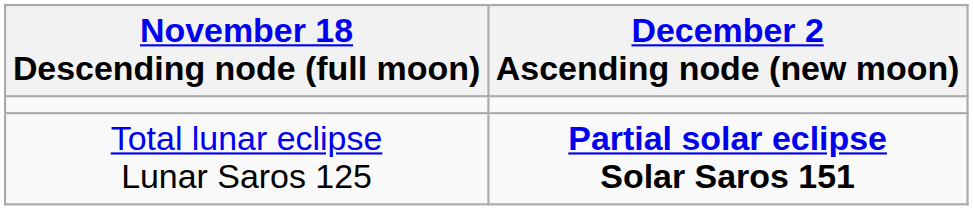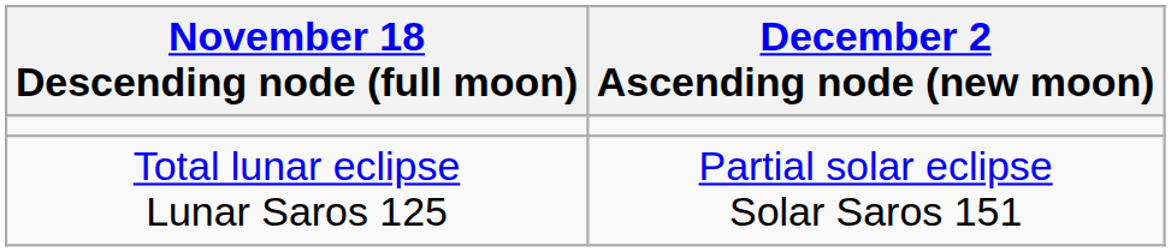row 3 | December 2 Ascending node (new moon): bold -> normal
